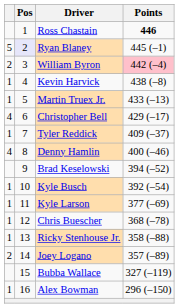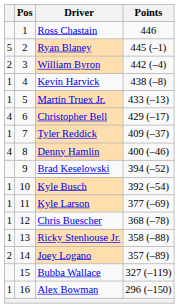Ross Chastain | Points: bold -> normal
Ryan Blaney | Pos: lavender background -> no background
William Byron | Points: pink background -> no background
